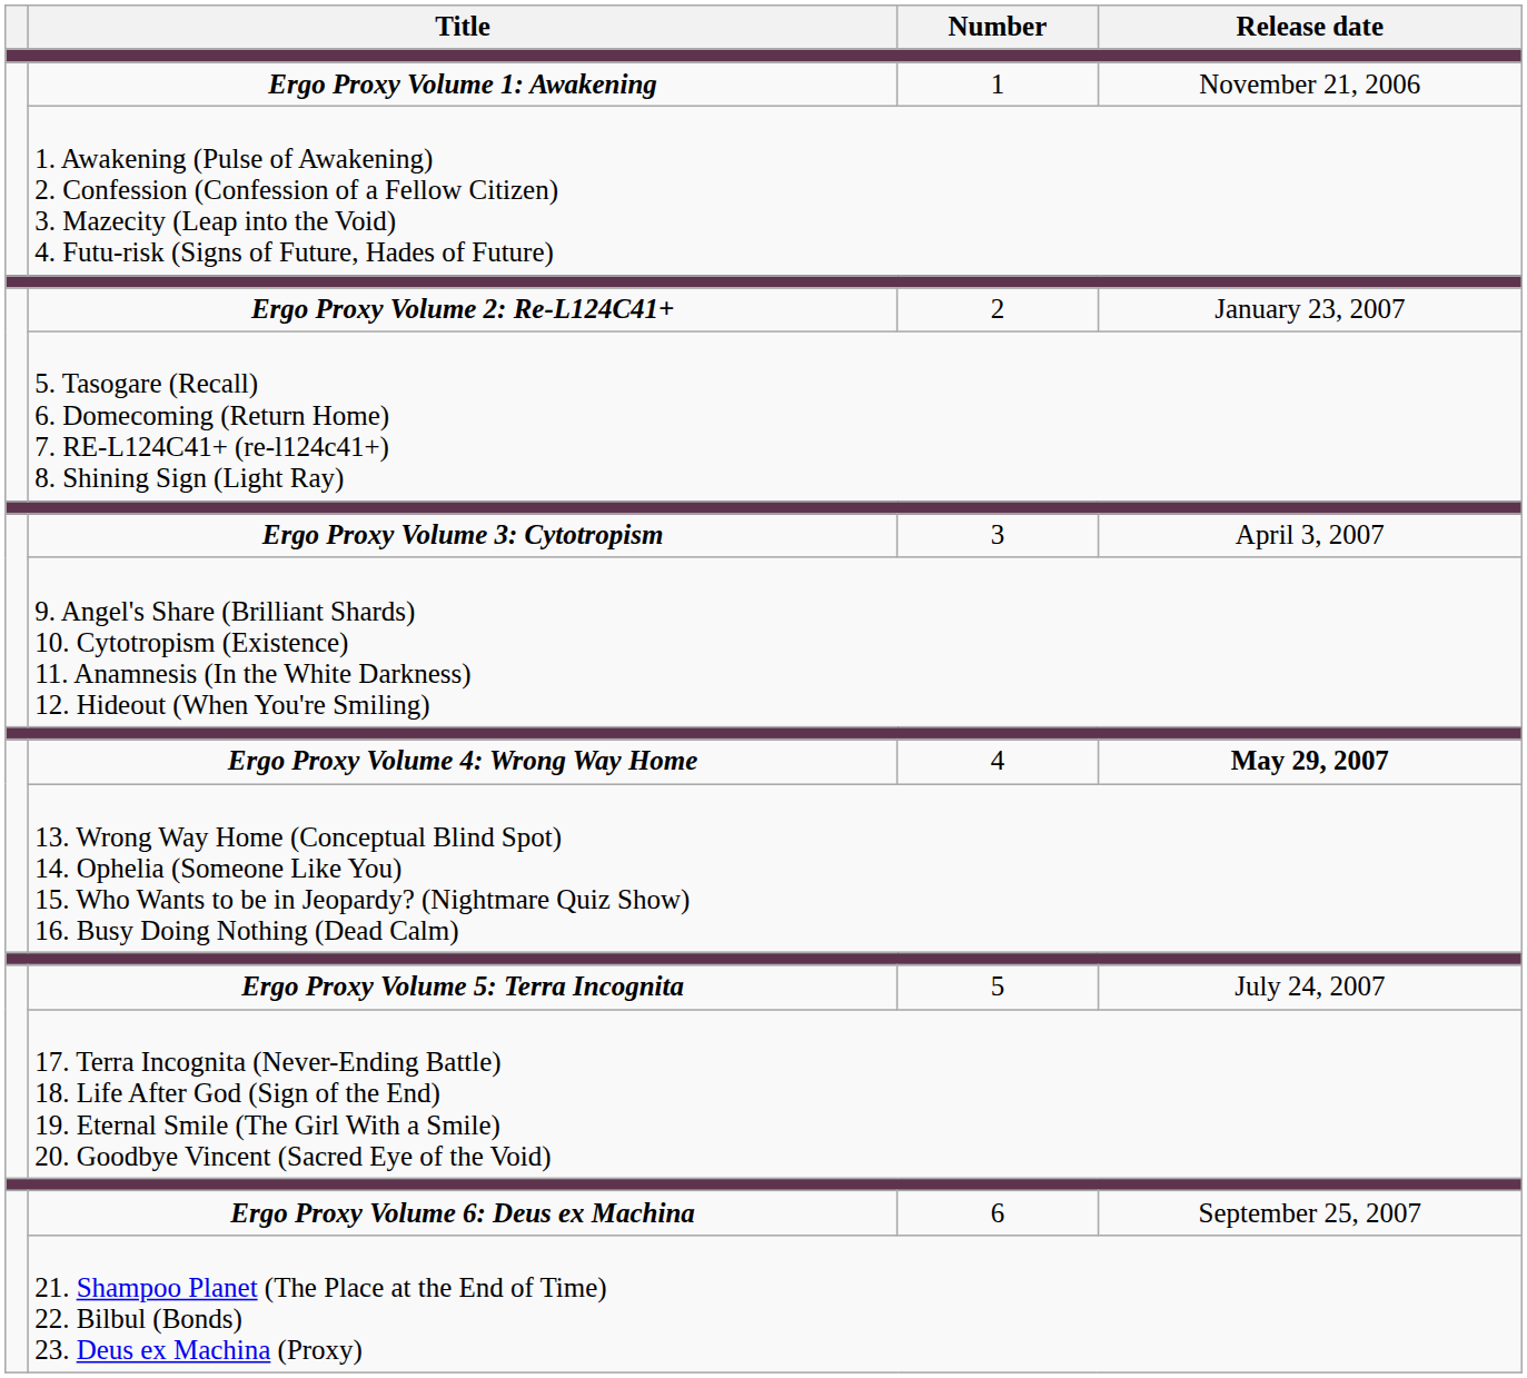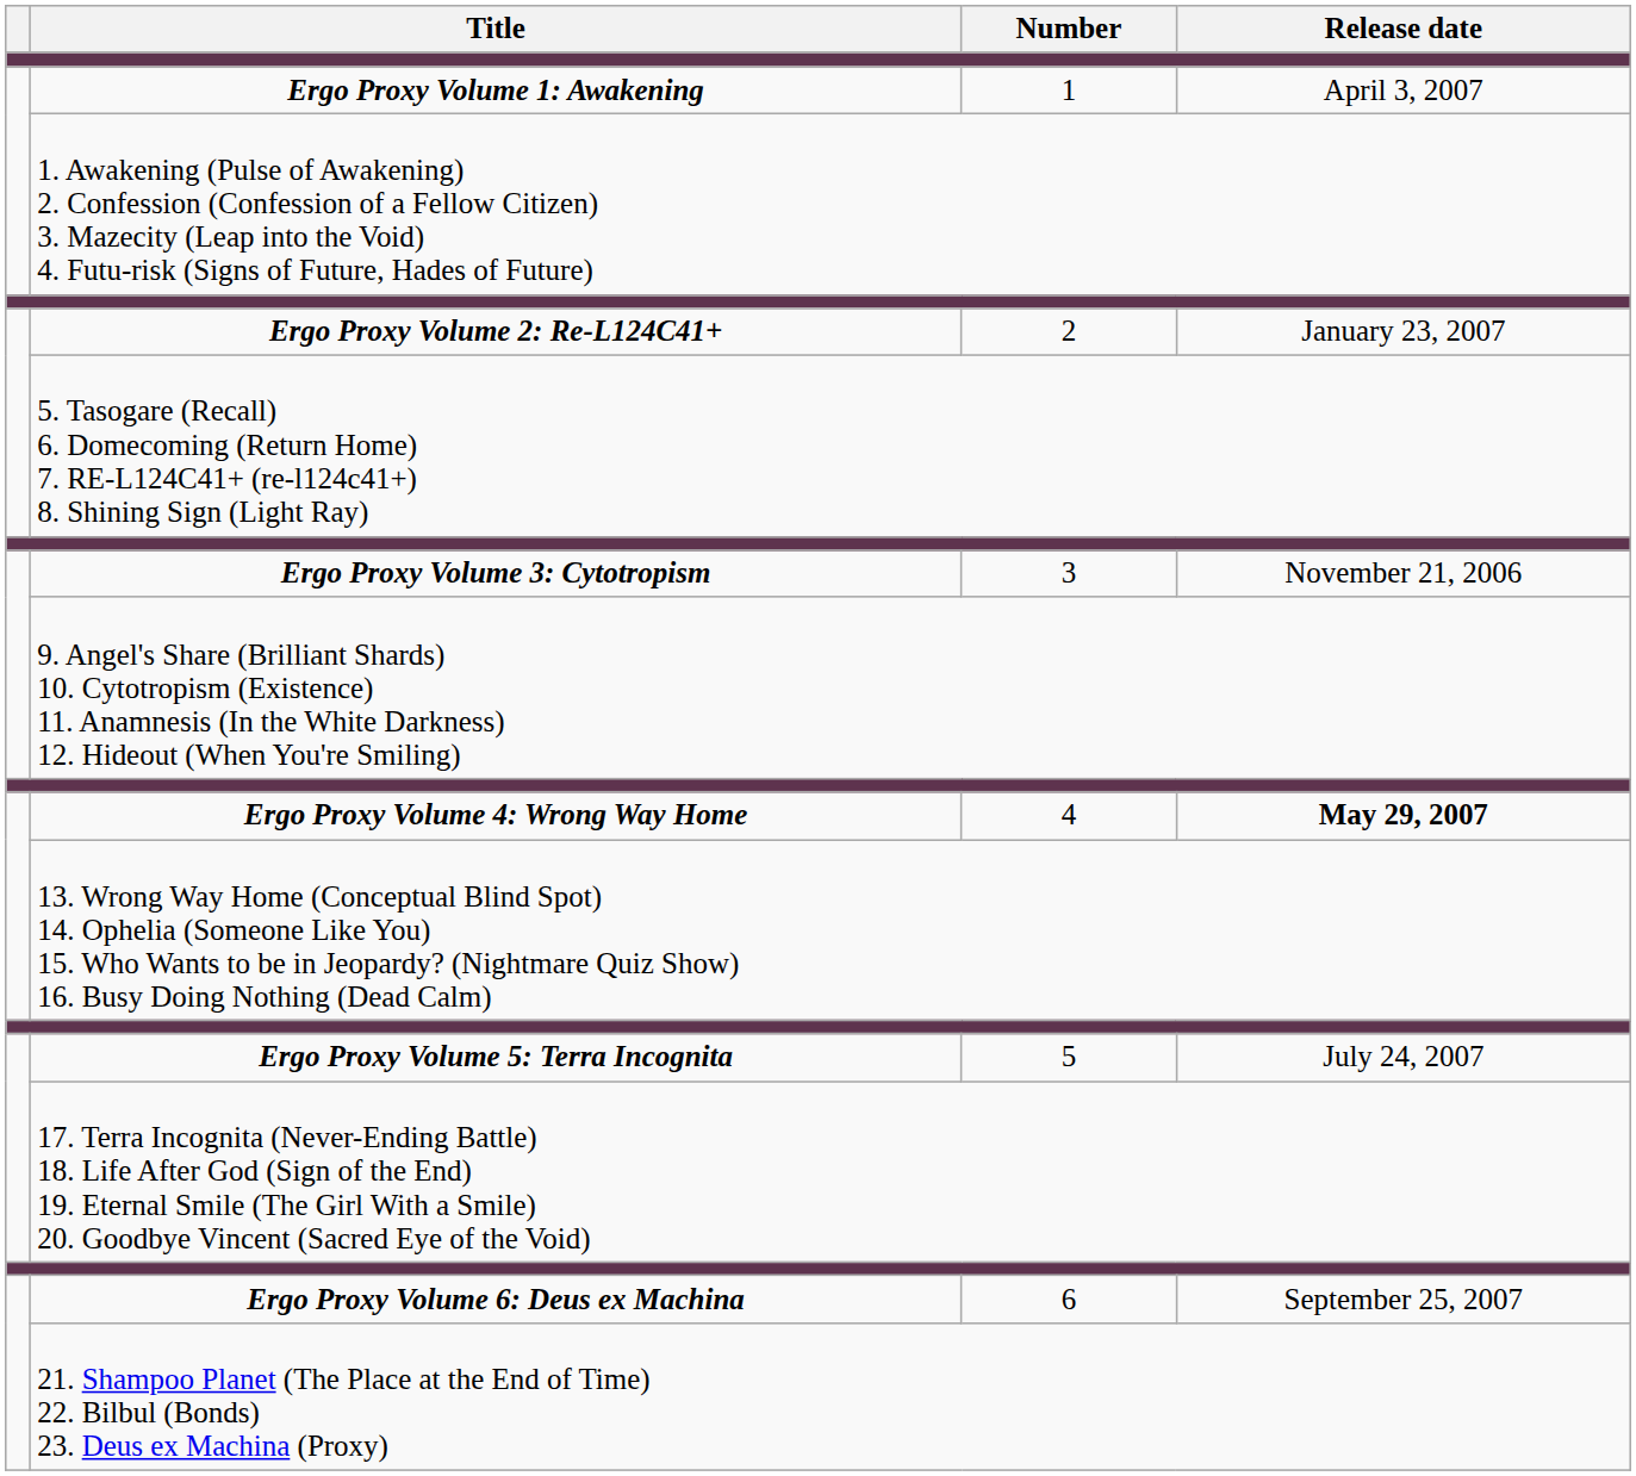Ergo Proxy Volume 1: Awakening | Release date: November 21, 2006 -> April 3, 2007
Ergo Proxy Volume 3: Cytotropism | Release date: April 3, 2007 -> November 21, 2006
